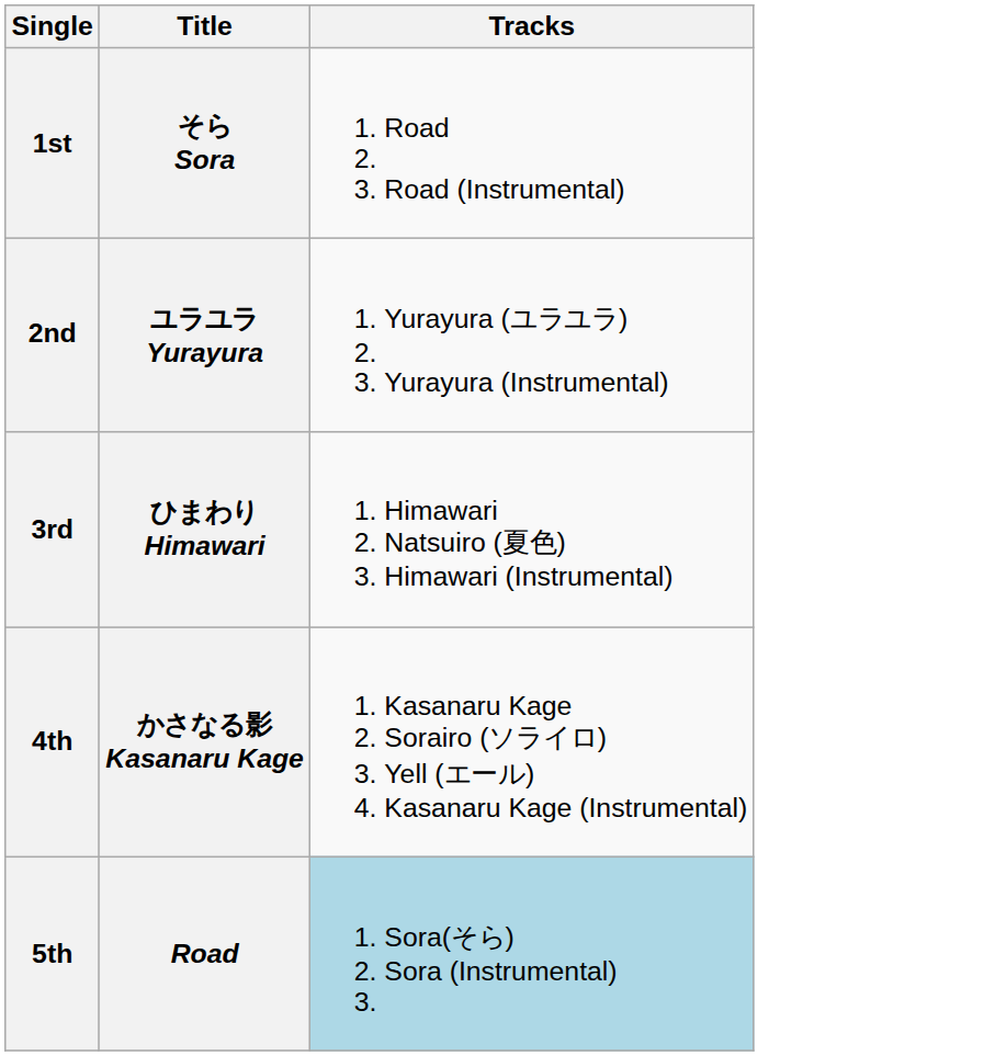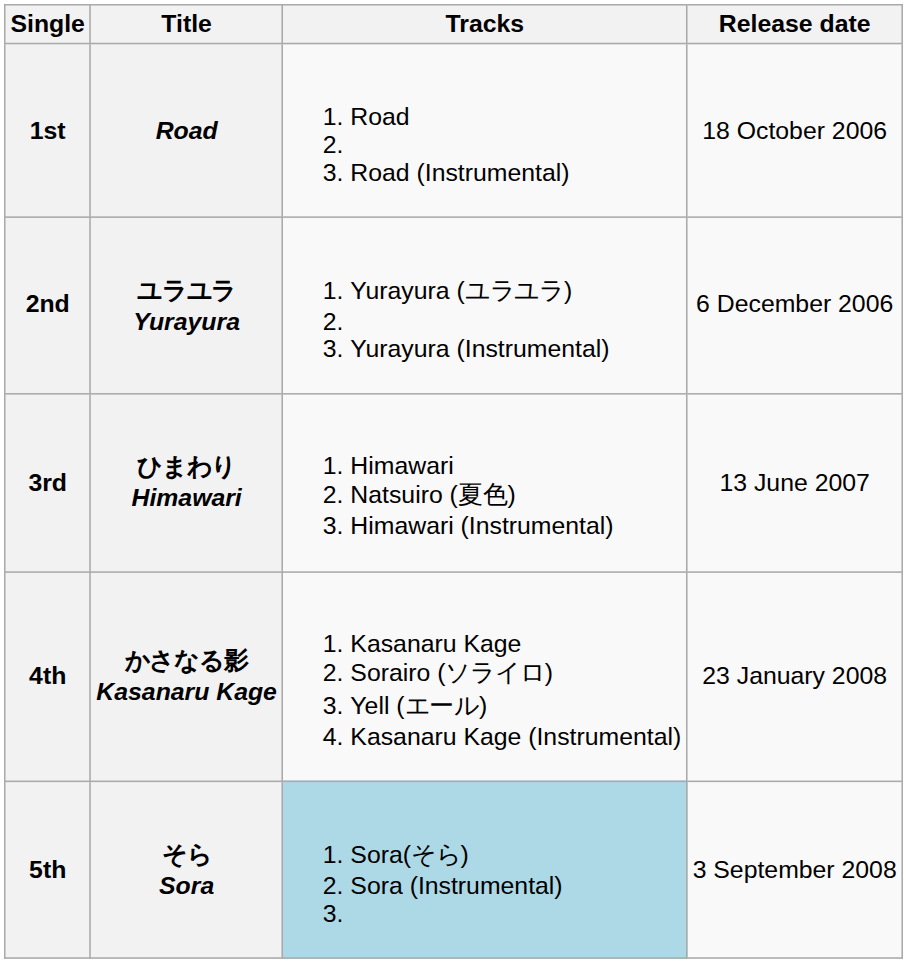+ column: Release date | 18 October 2006 | 6 December 2006 | 13 June 2007 | 23 January 2008 | 3 September 2008
1st | Title: そら Sora -> Road
5th | Title: Road -> そら Sora
